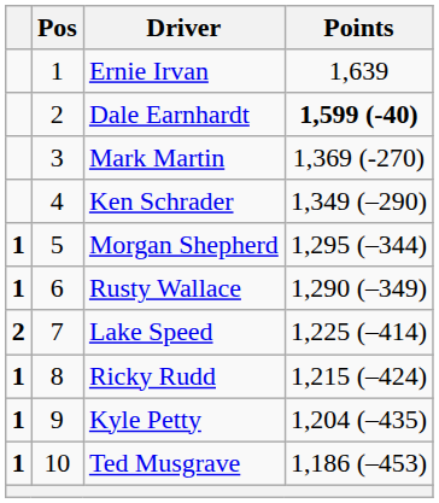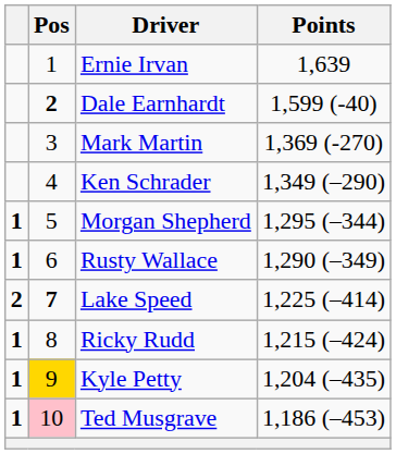Dale Earnhardt | Pos: normal -> bold
Dale Earnhardt | Points: bold -> normal
Lake Speed | Pos: normal -> bold
Kyle Petty | Pos: no background -> gold background
Ted Musgrave | Pos: no background -> pink background
